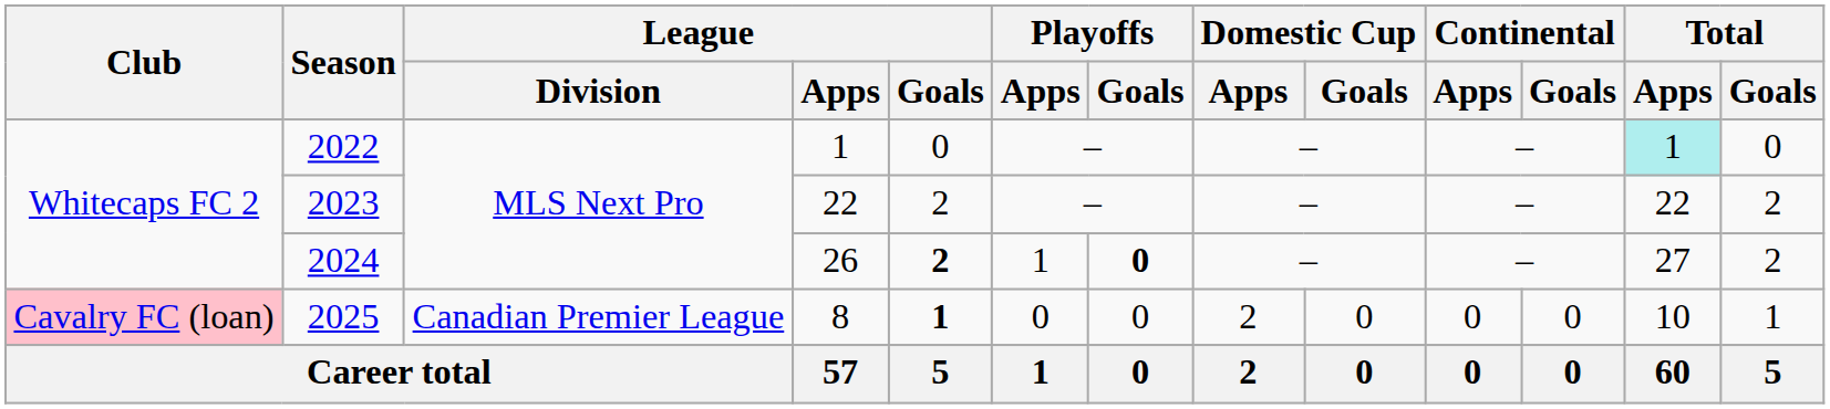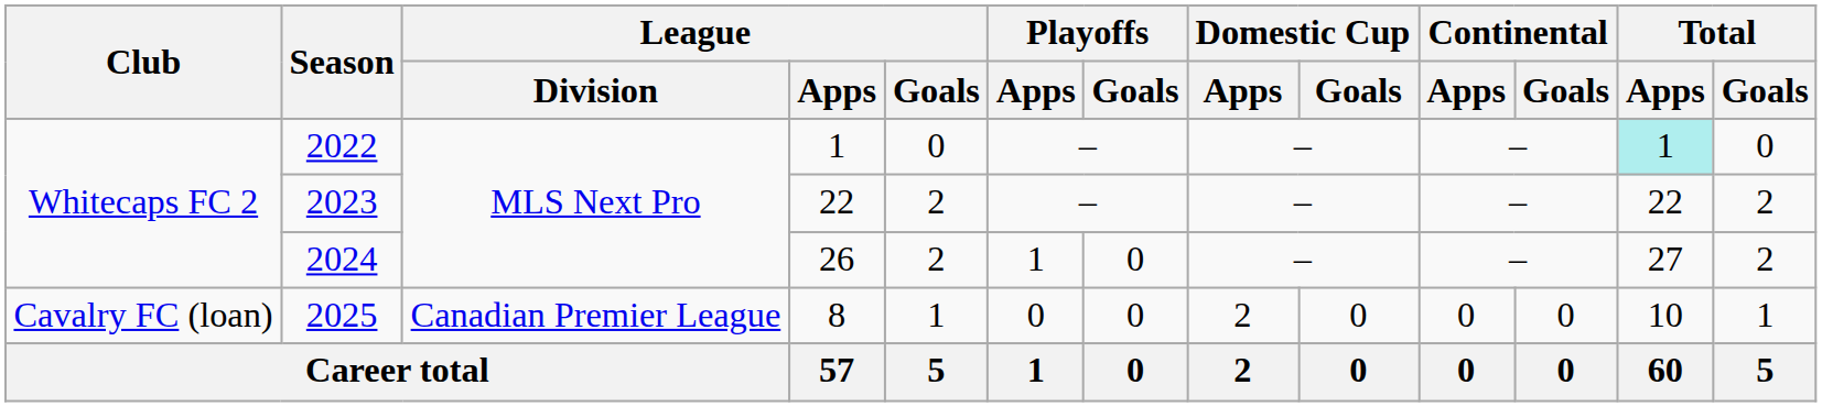2024 | League / Goals: bold -> normal
2024 | Playoffs / Goals: bold -> normal
2025 | Club: pink background -> no background
2025 | League / Goals: bold -> normal
